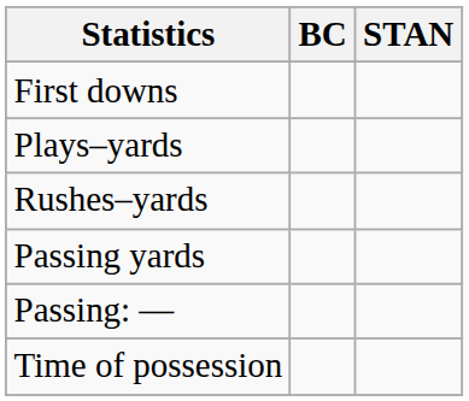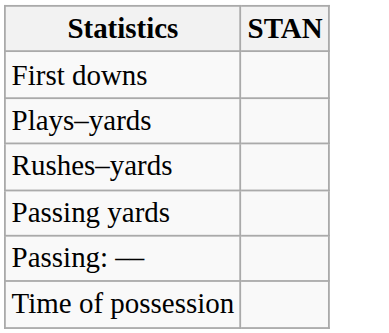- column: BC
